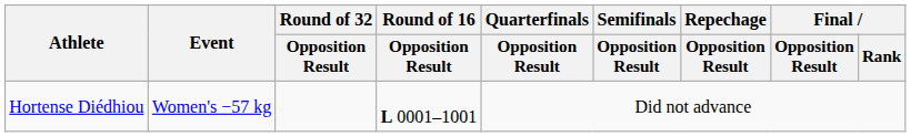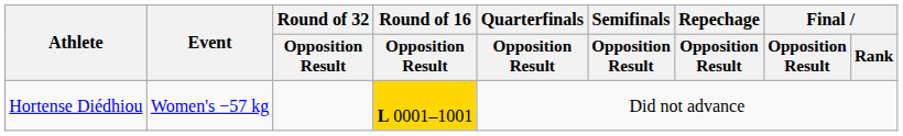Hortense Diédhiou | Round of 16 / Opposition Result: no background -> gold background
